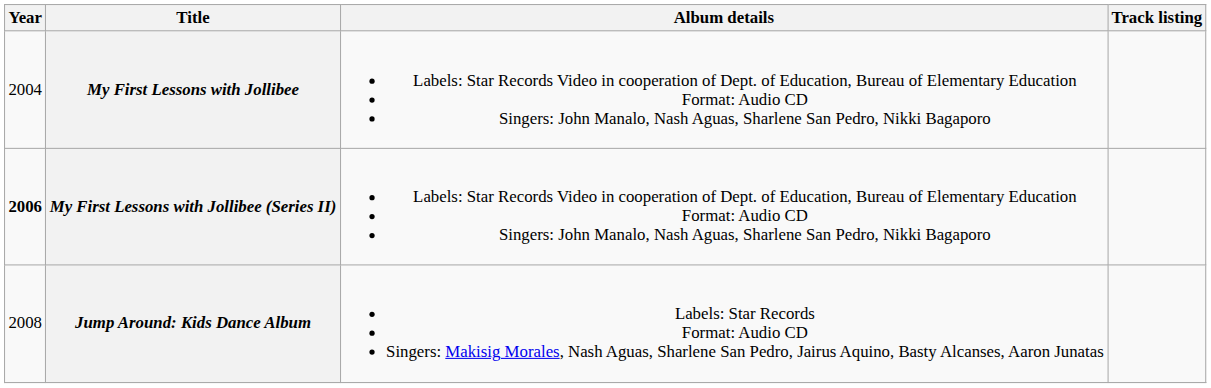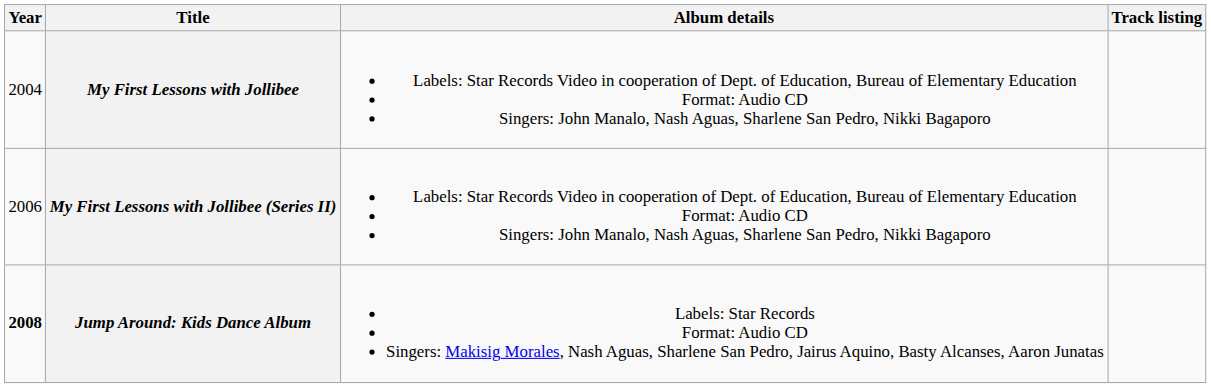My First Lessons with Jollibee (Series II) | Year: bold -> normal
Jump Around: Kids Dance Album | Year: normal -> bold
